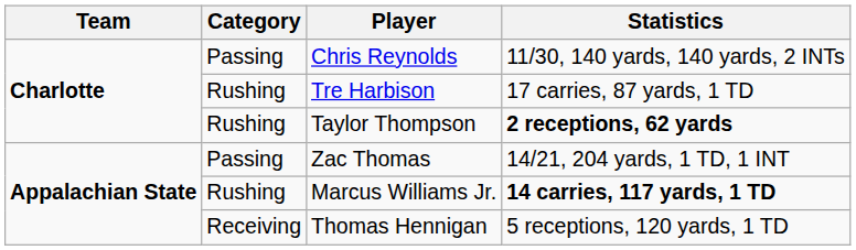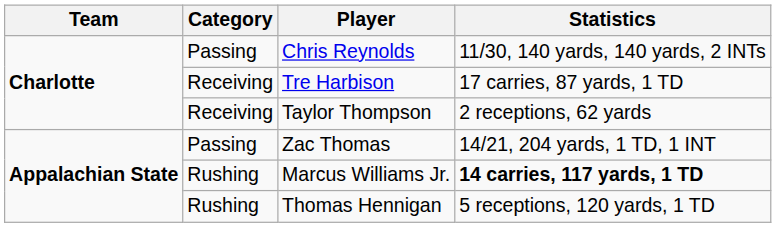Tre Harbison | Category: Rushing -> Receiving
Taylor Thompson | Category: Rushing -> Receiving
Taylor Thompson | Statistics: bold -> normal
Thomas Hennigan | Category: Receiving -> Rushing
